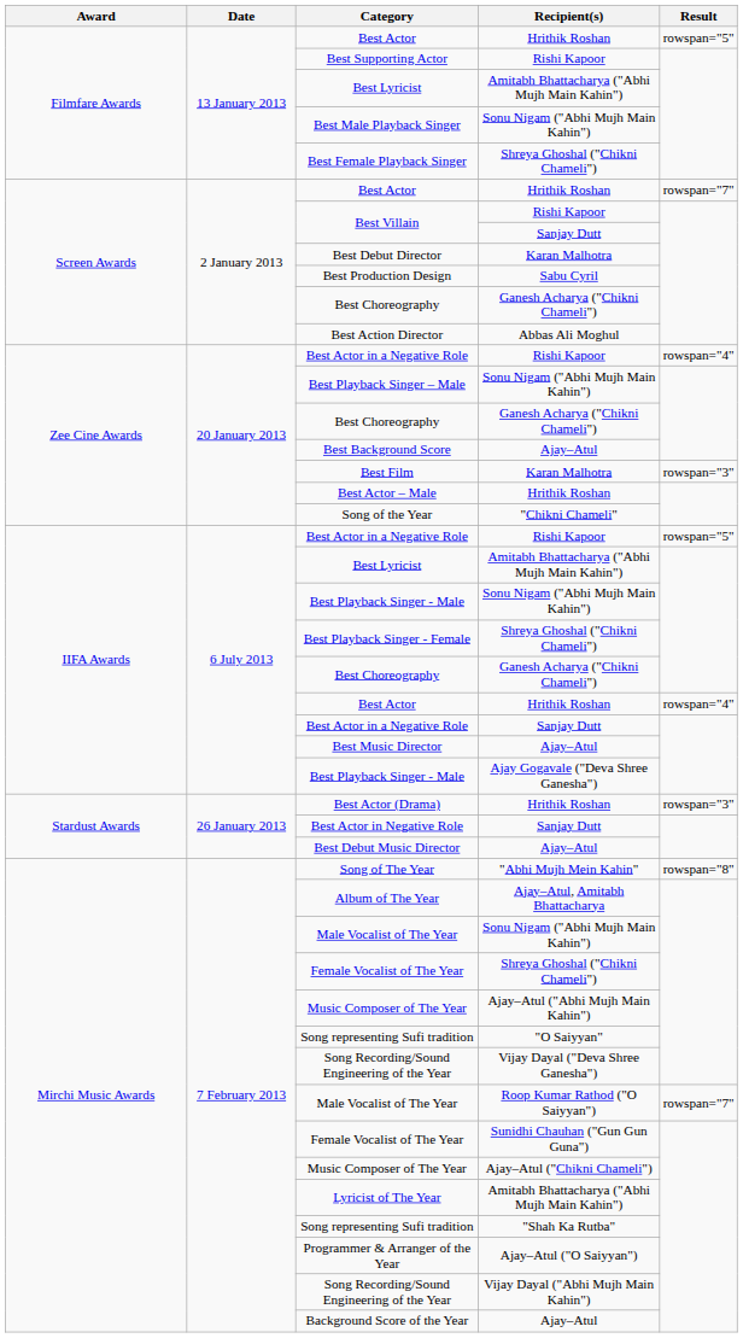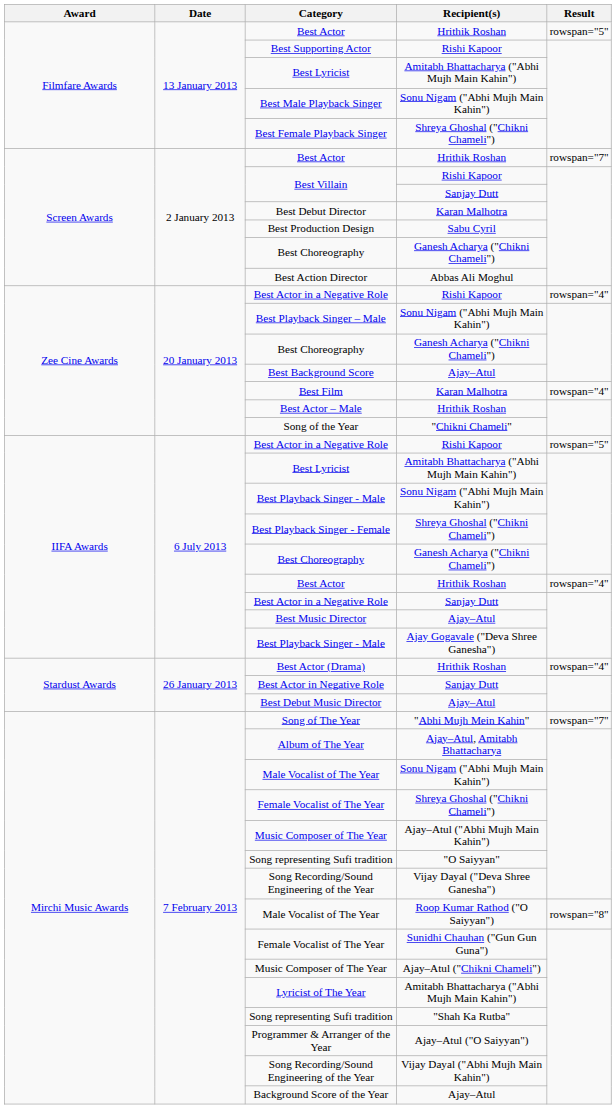Best Film | Result: rowspan="3" -> rowspan="4"
Best Actor (Drama) | Result: rowspan="3" -> rowspan="4"
Song of The Year | Result: rowspan="8" -> rowspan="7"
Male Vocalist of The Year / Roop Kumar Rathod ("O Saiyyan") | Result: rowspan="7" -> rowspan="8"
